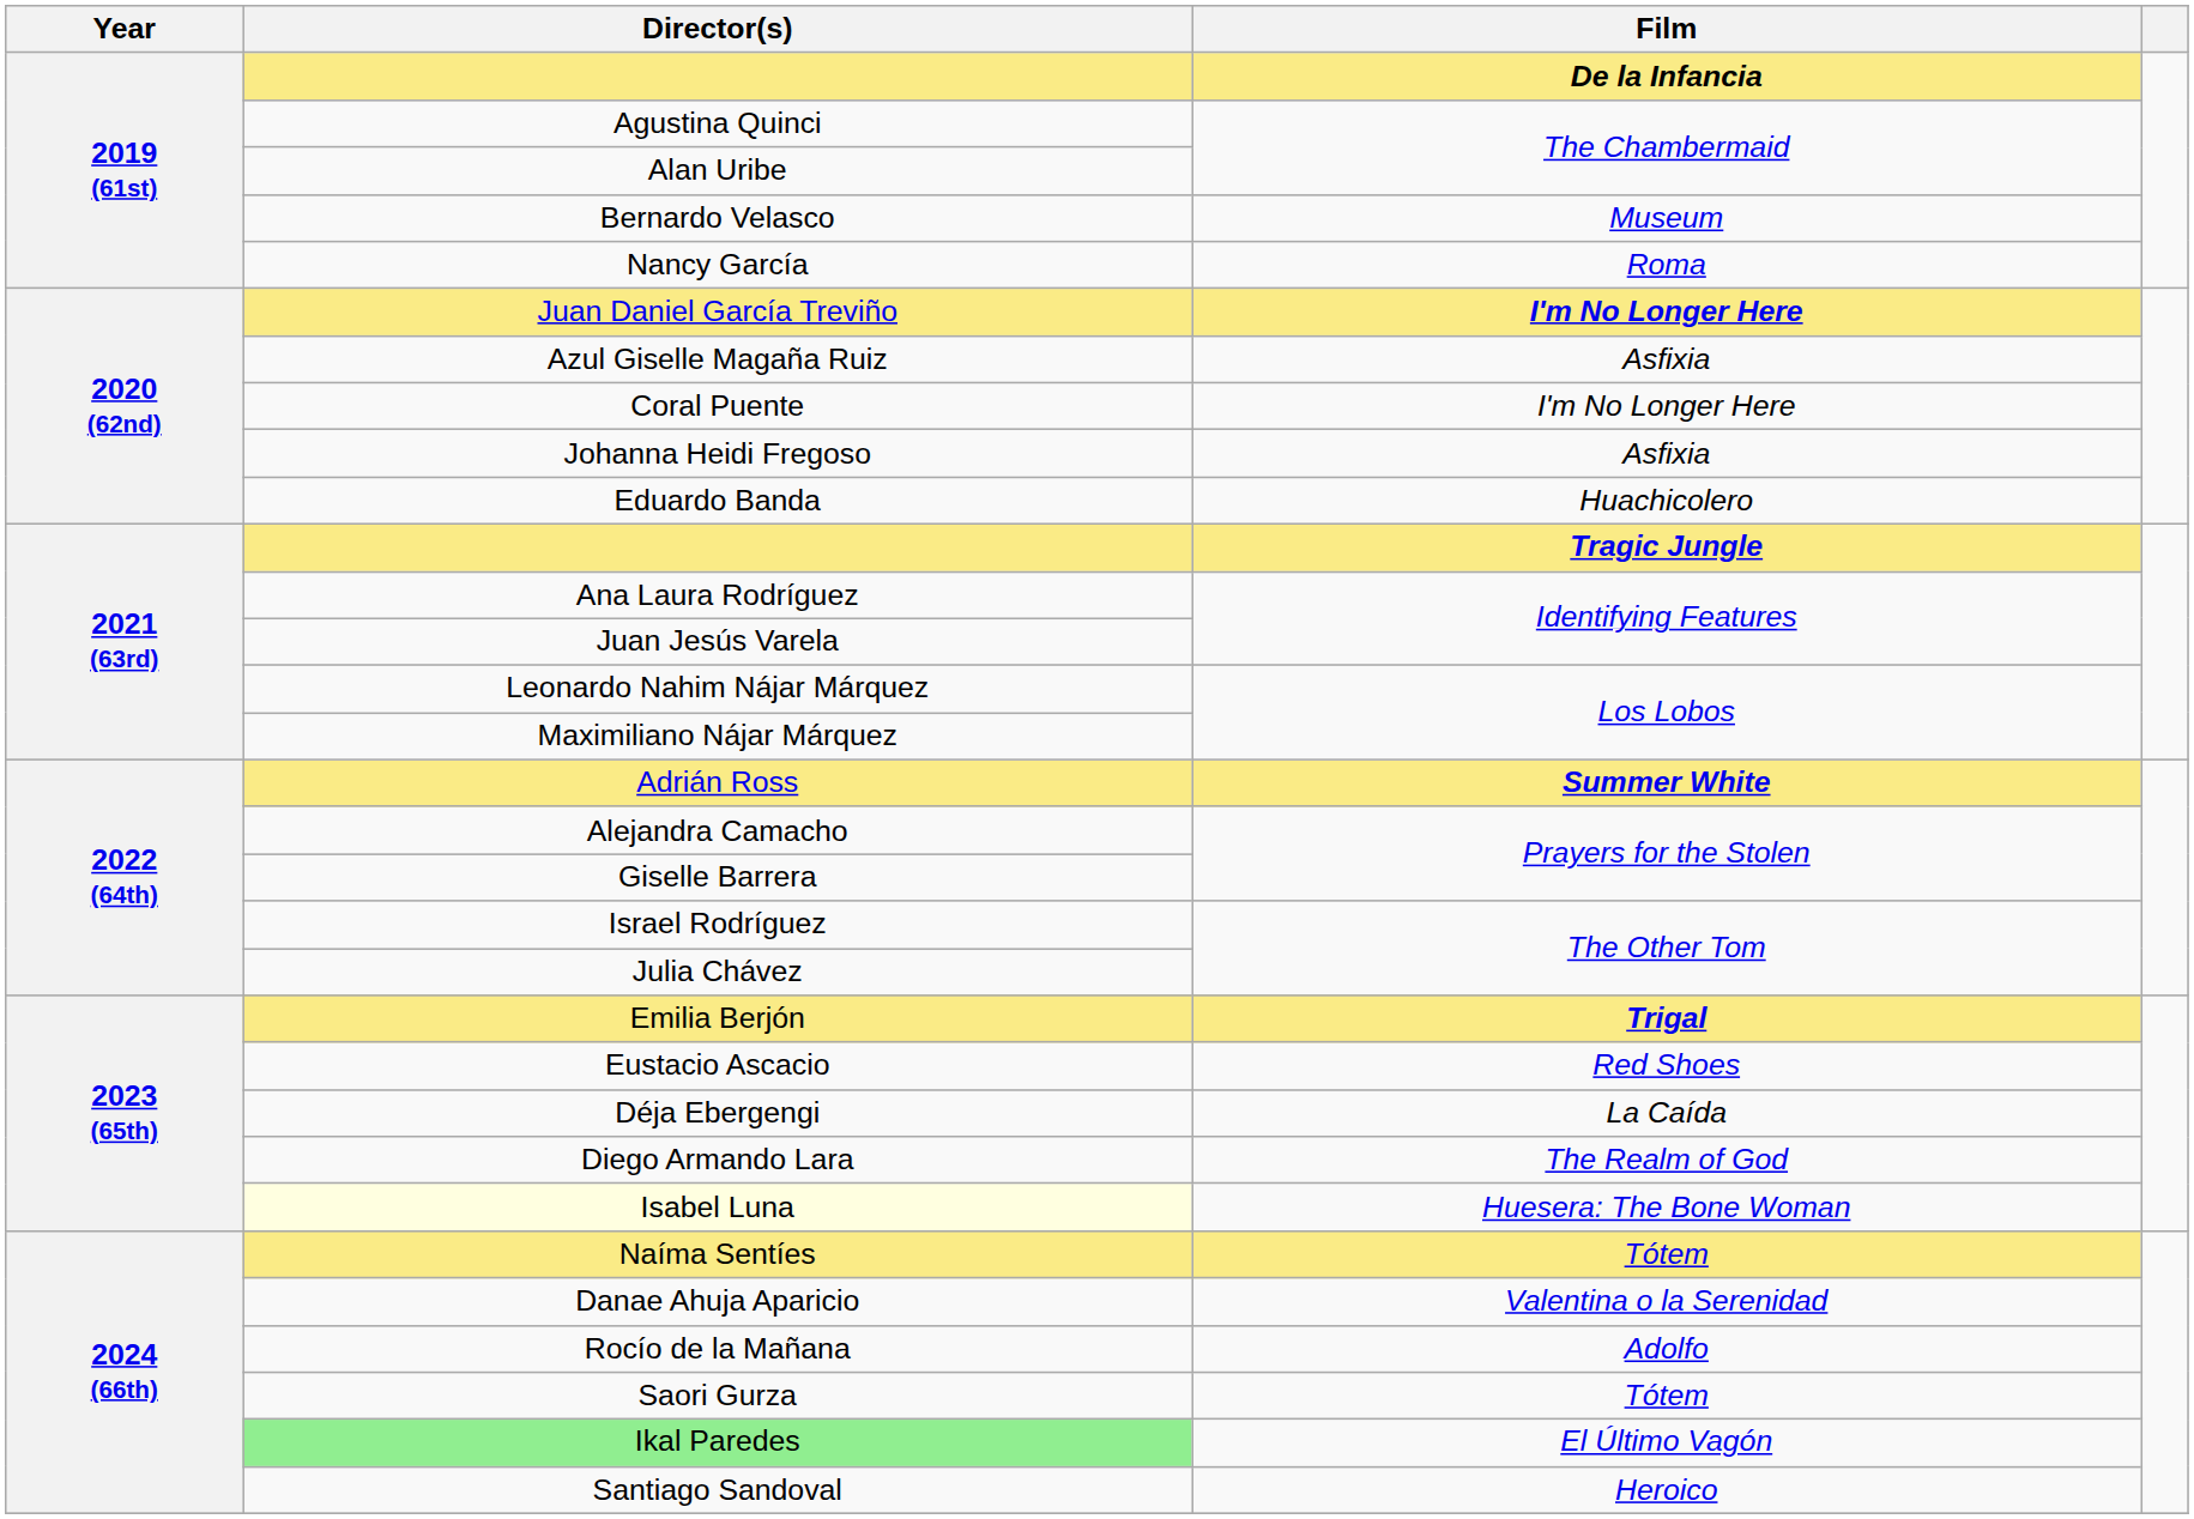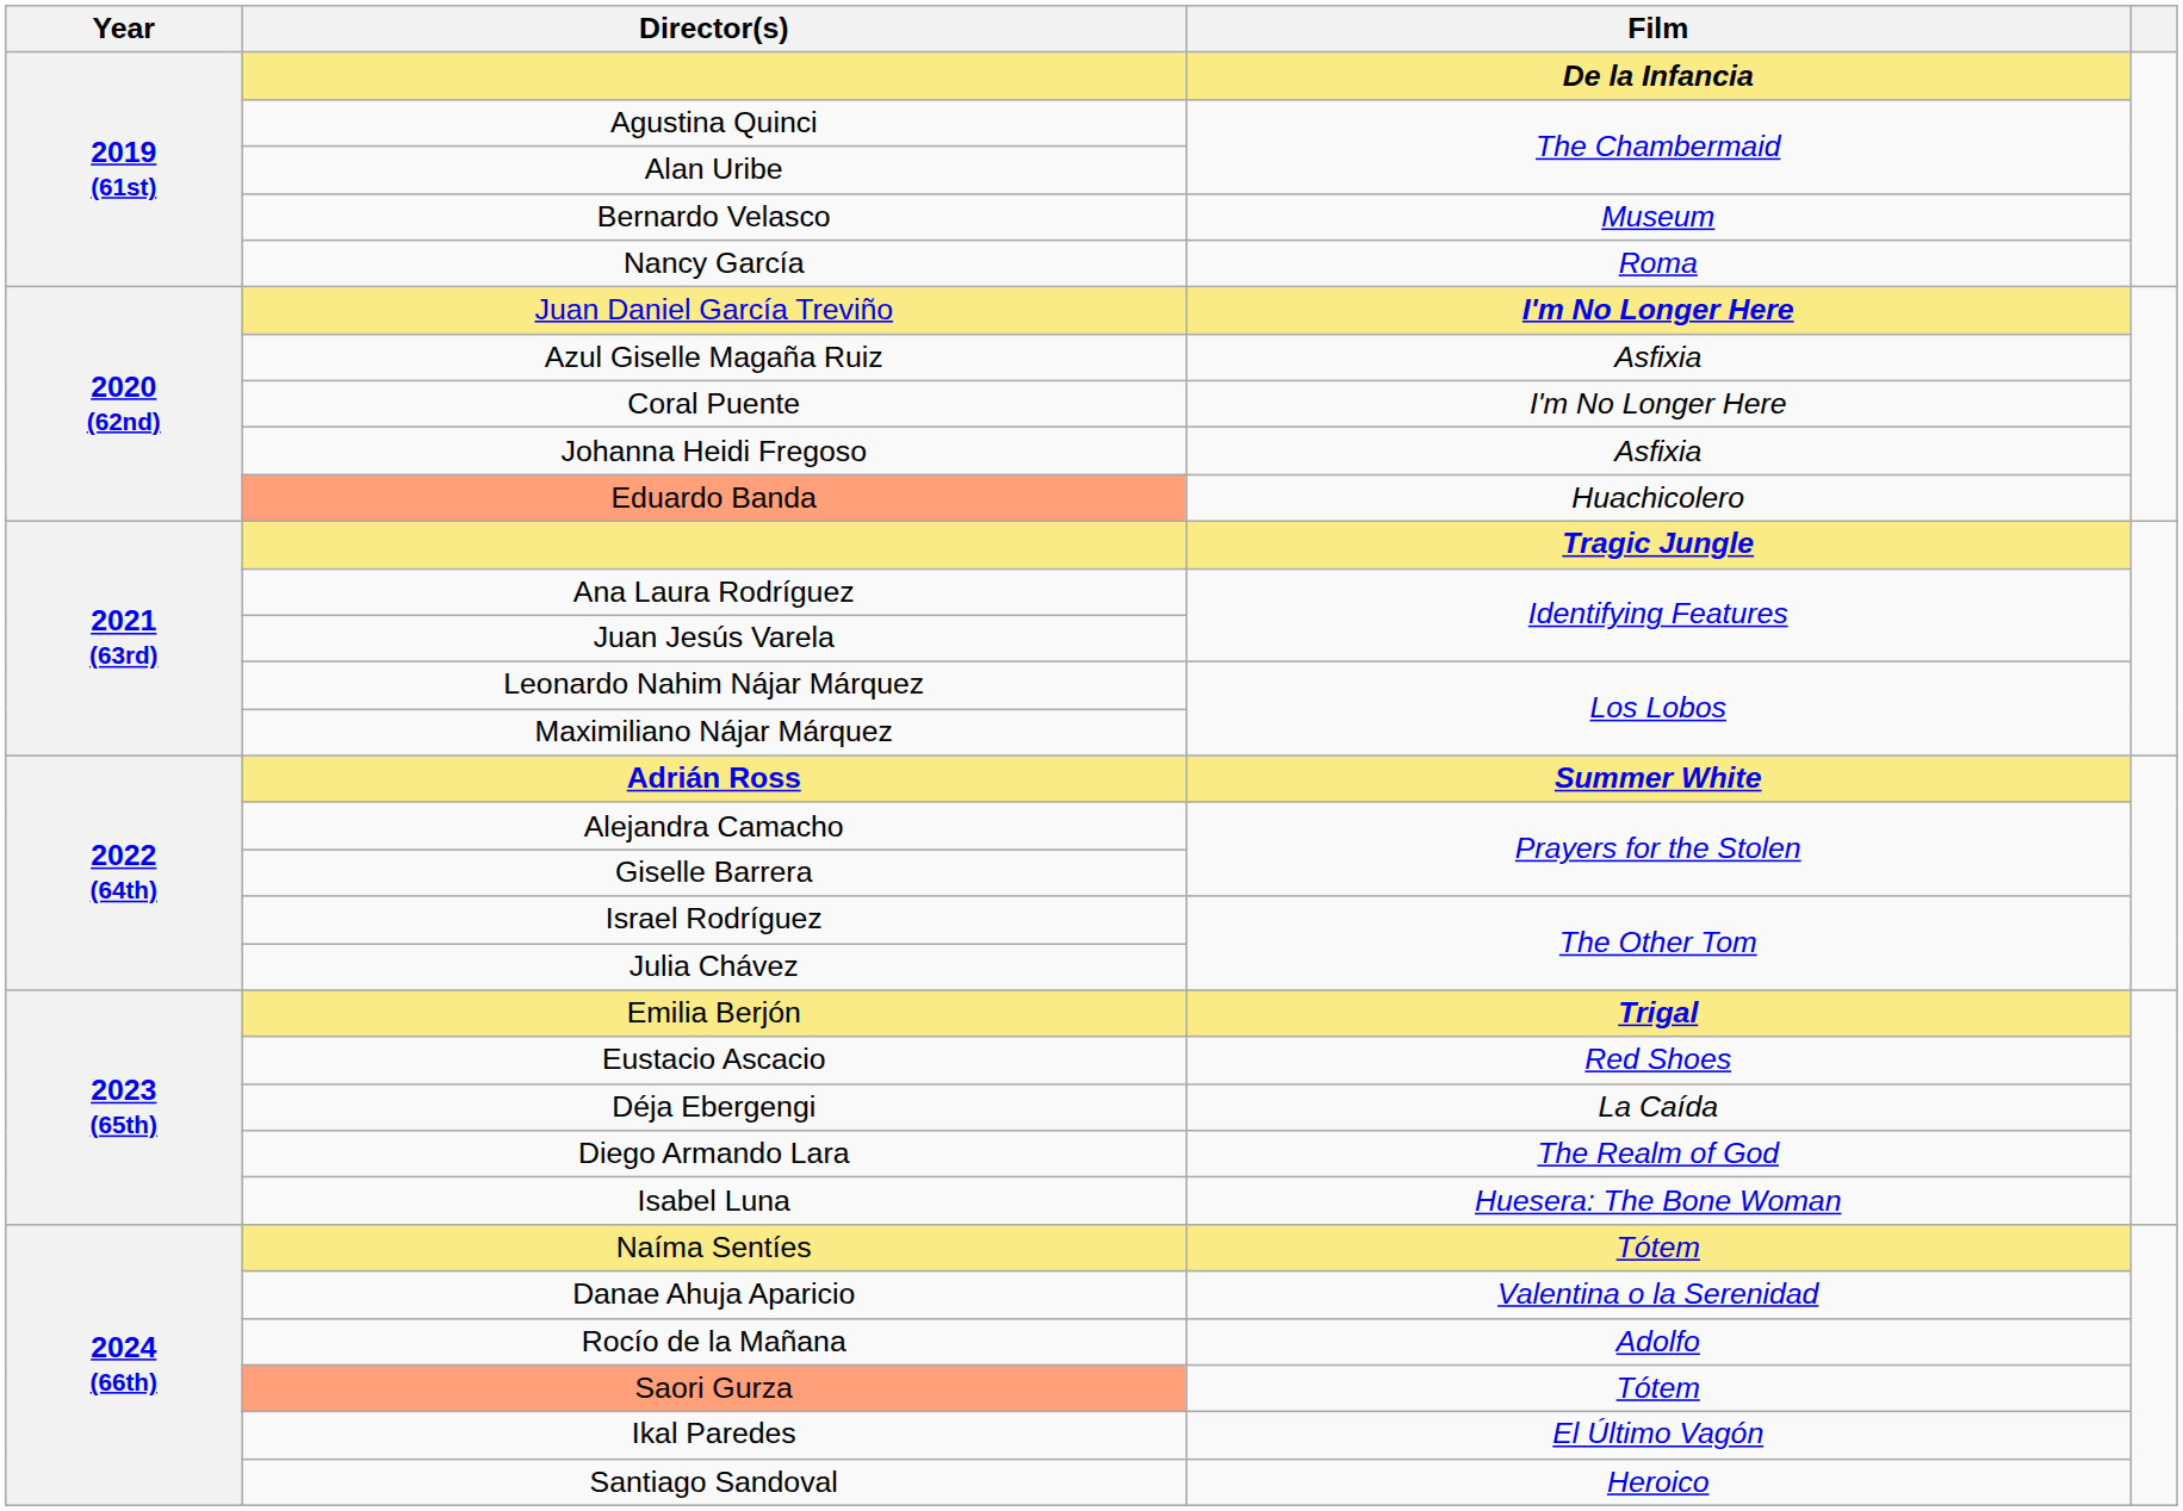Eduardo Banda | Director(s): no background -> lightsalmon background
Adrián Ross | Director(s): normal -> bold
Isabel Luna | Director(s): lightyellow background -> no background
Saori Gurza | Director(s): no background -> lightsalmon background
Ikal Paredes | Director(s): lightgreen background -> no background
